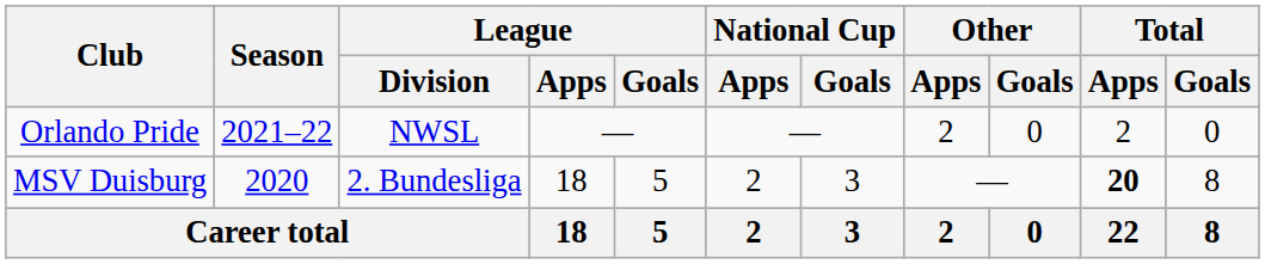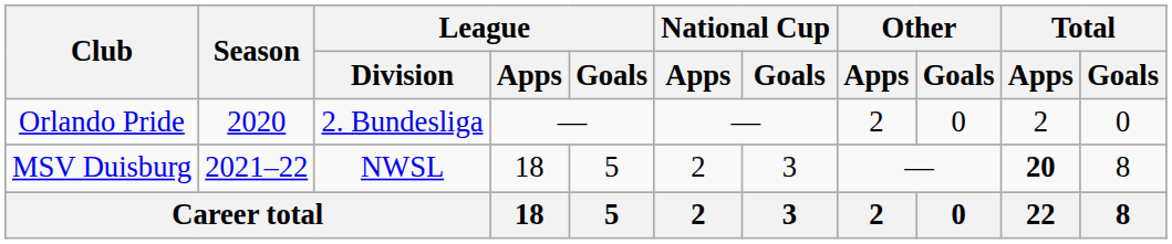Orlando Pride | Season: 2021–22 -> 2020
Orlando Pride | League / Division: NWSL -> 2. Bundesliga
MSV Duisburg | Season: 2020 -> 2021–22
MSV Duisburg | League / Division: 2. Bundesliga -> NWSL
